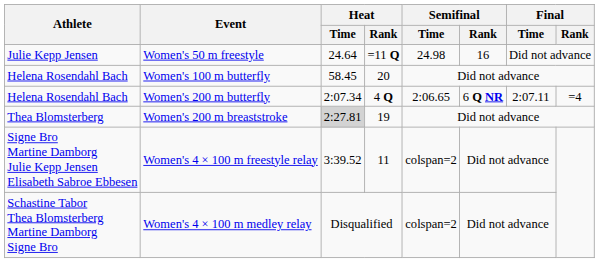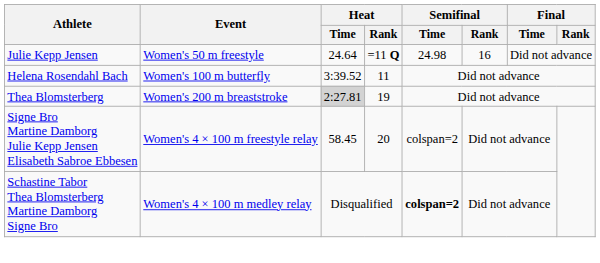Women's 100 m butterfly | Heat / Time: 58.45 -> 3:39.52
Women's 100 m butterfly | Heat / Rank: 20 -> 11
- row: Helena Rosendahl Bach | Women's 200 m butterfly | 2:07.34 | 4 Q | 2:06.65 | 6 Q NR | 2:07.11 | =4
Women's 4 × 100 m freestyle relay | Heat / Time: 3:39.52 -> 58.45
Women's 4 × 100 m freestyle relay | Heat / Rank: 11 -> 20
Women's 4 × 100 m medley relay | Semifinal / Time: normal -> bold
